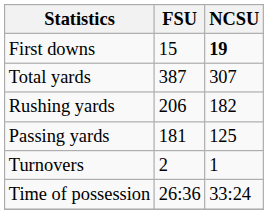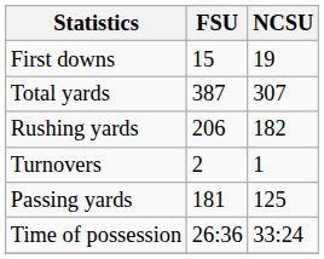First downs | NCSU: bold -> normal
rows swapped: Passing yards <-> Turnovers
